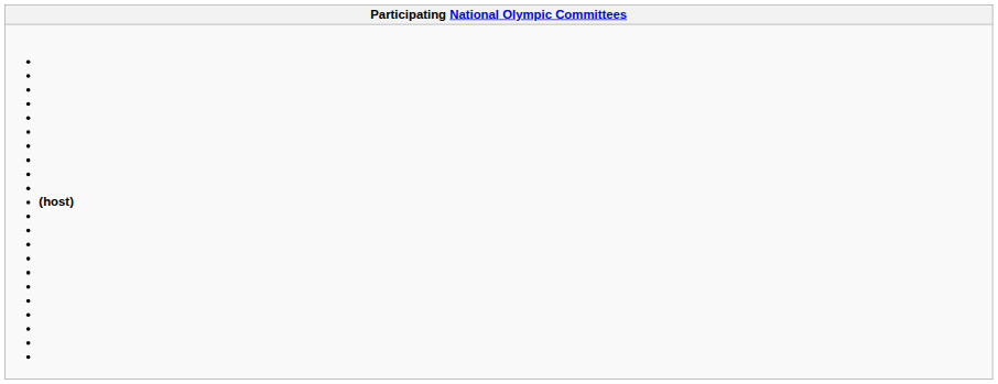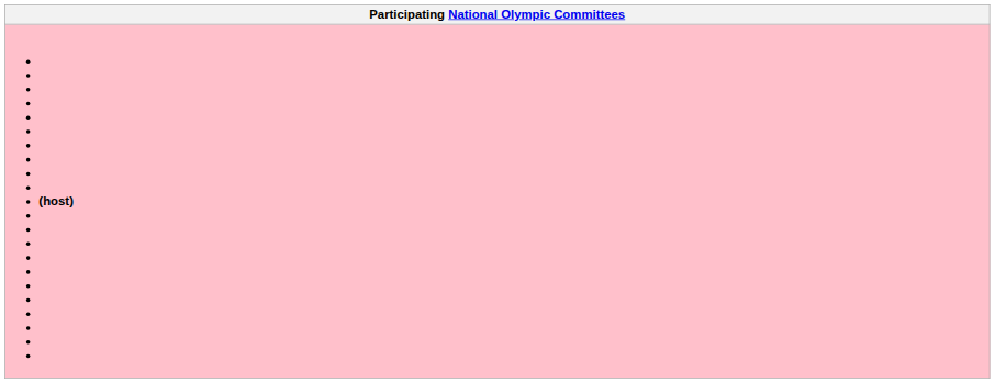row 2 | column 1: no background -> pink background
